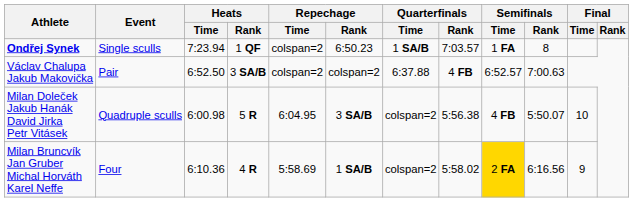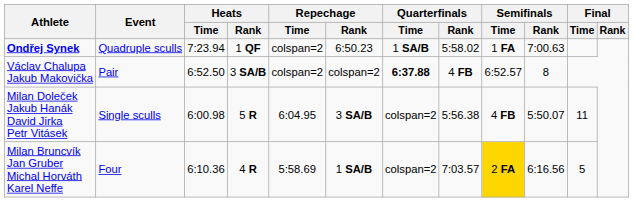Ondřej Synek | Event: Single sculls -> Quadruple sculls
Ondřej Synek | Quarterfinals / Rank: 7:03.57 -> 5:58.02
Ondřej Synek | Semifinals / Rank: 8 -> 7:00.63
Václav Chalupa Jakub Makovička | Quarterfinals / Time: normal -> bold
Václav Chalupa Jakub Makovička | Semifinals / Rank: 7:00.63 -> 8
Milan Doleček Jakub Hanák David Jirka Petr Vitásek | Event: Quadruple sculls -> Single sculls
Milan Doleček Jakub Hanák David Jirka Petr Vitásek | Final / Time: 10 -> 11
Milan Bruncvík Jan Gruber Michal Horváth Karel Neffe | Quarterfinals / Rank: 5:58.02 -> 7:03.57
Milan Bruncvík Jan Gruber Michal Horváth Karel Neffe | Final / Time: 9 -> 5
